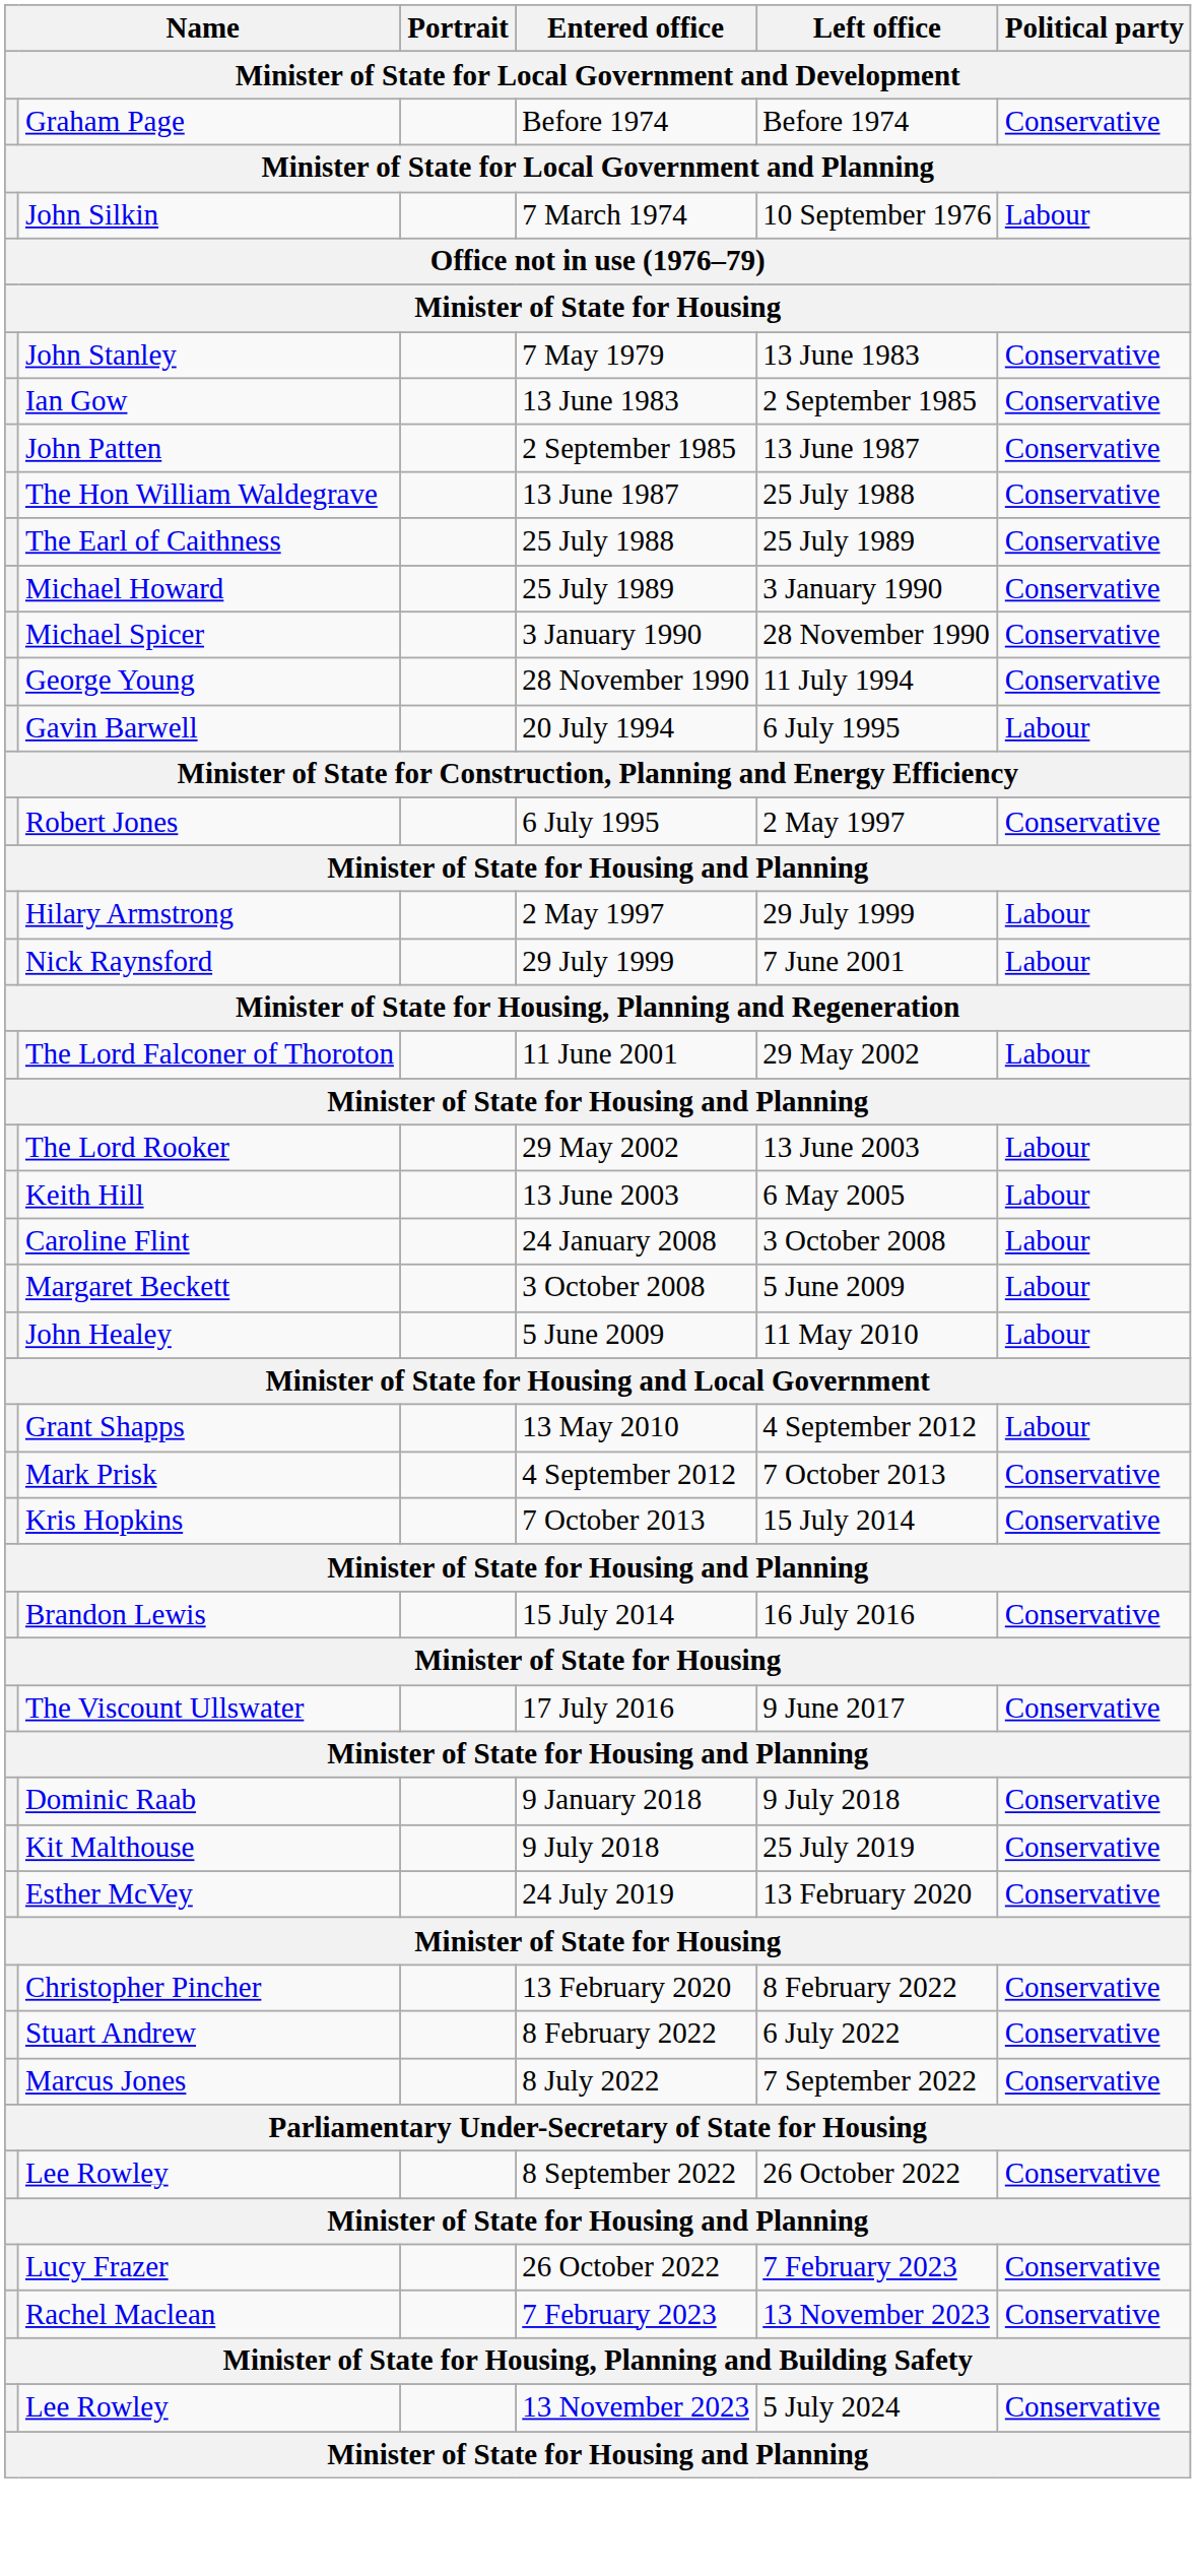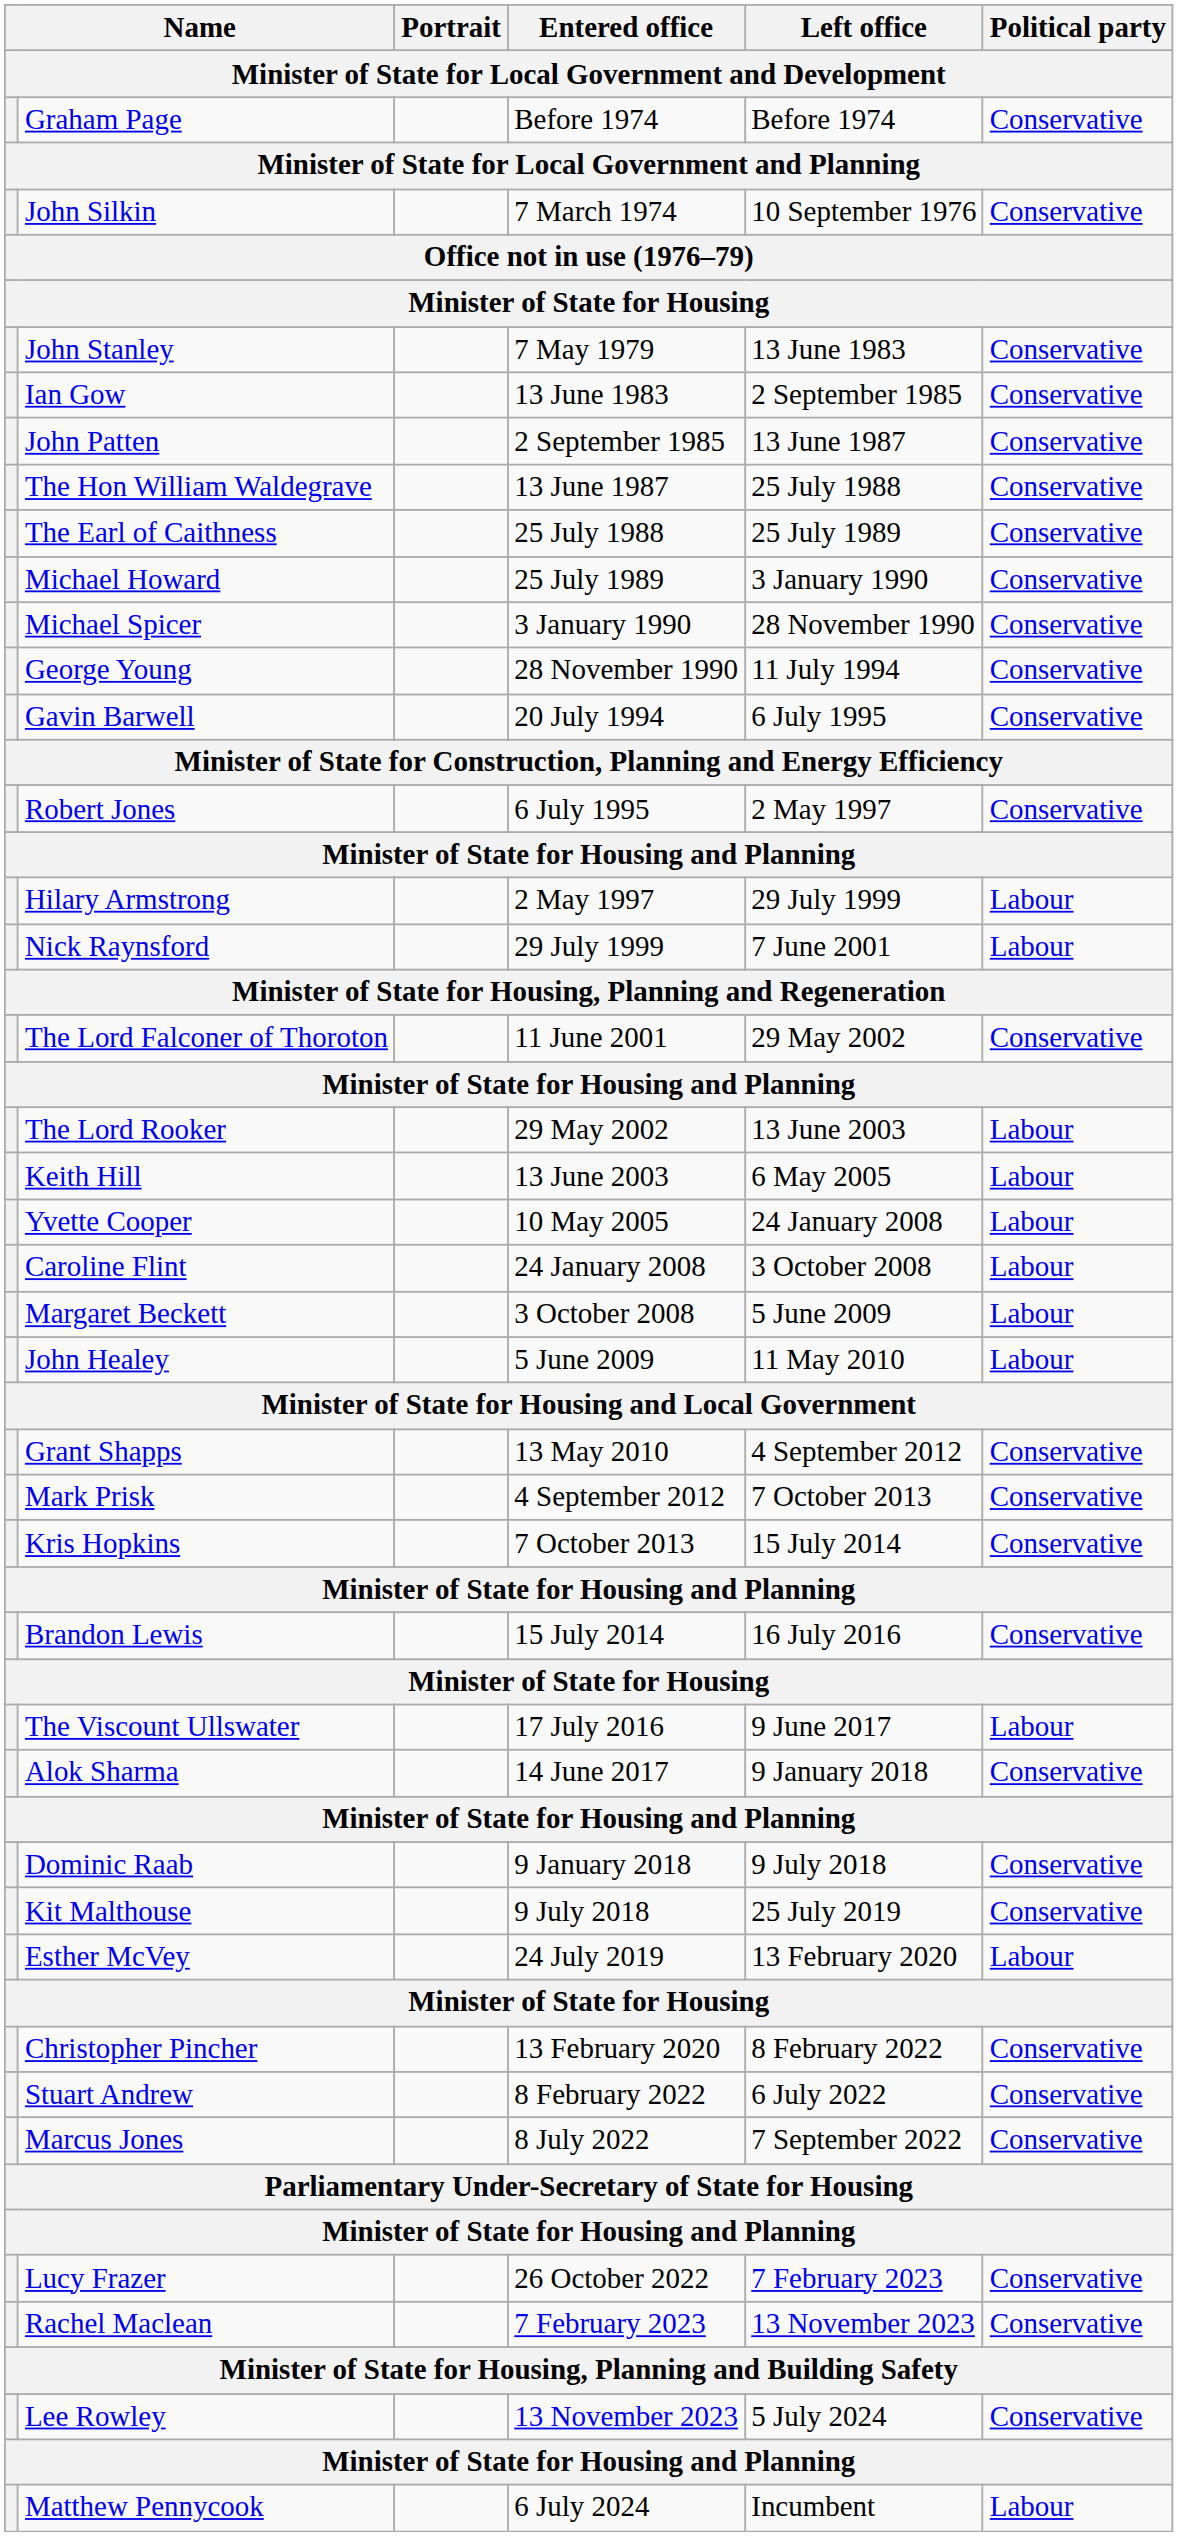7 March 1974 | Political party: Labour -> Conservative
20 July 1994 | Political party: Labour -> Conservative
11 June 2001 | Political party: Labour -> Conservative
+ row: Yvette Cooper | 10 May 2005 | 24 January 2008 | Labour
13 May 2010 | Political party: Labour -> Conservative
17 July 2016 | Political party: Conservative -> Labour
+ row: Alok Sharma | 14 June 2017 | 9 January 2018 | Conservative
24 July 2019 | Political party: Conservative -> Labour
- row: Lee Rowley | 8 September 2022 | 26 October 2022 | Conservative
+ row: Matthew Pennycook | 6 July 2024 | Incumbent | Labour
